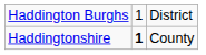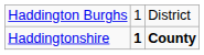Haddingtonshire | column 3: normal -> bold
